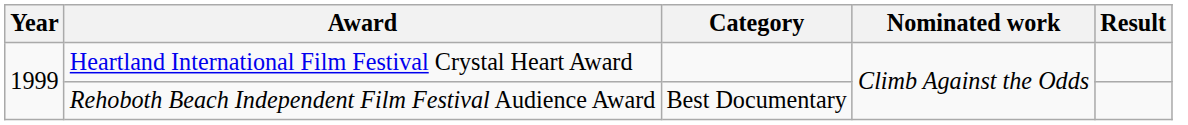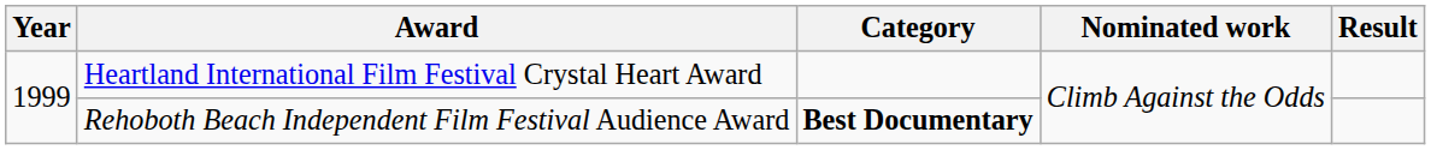Rehoboth Beach Independent Film Festival Audience Award | Category: normal -> bold
